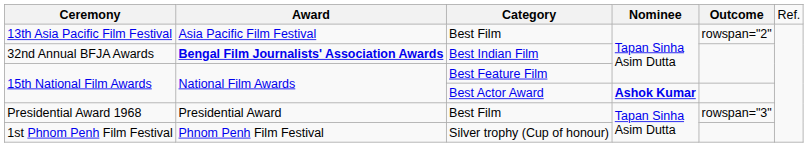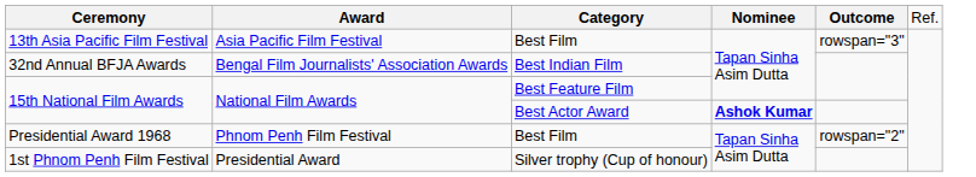13th Asia Pacific Film Festival | column 5: rowspan="2" -> rowspan="3"
32nd Annual BFJA Awards | column 2: bold -> normal
Presidential Award 1968 | column 2: Presidential Award -> Phnom Penh Film Festival
Presidential Award 1968 | column 5: rowspan="3" -> rowspan="2"
1st Phnom Penh Film Festival | column 2: Phnom Penh Film Festival -> Presidential Award
